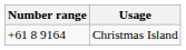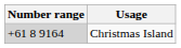Christmas Island | Number range: no background -> lightgrey background
